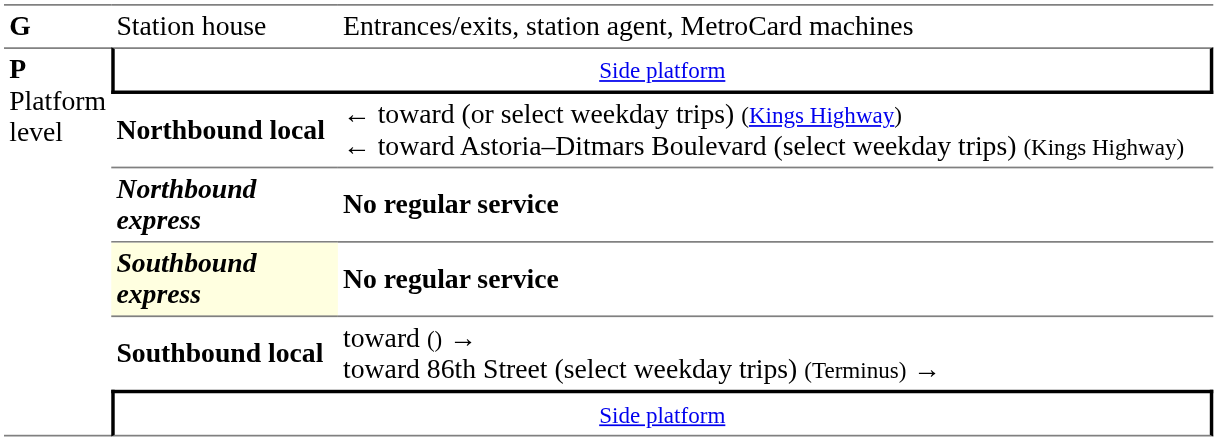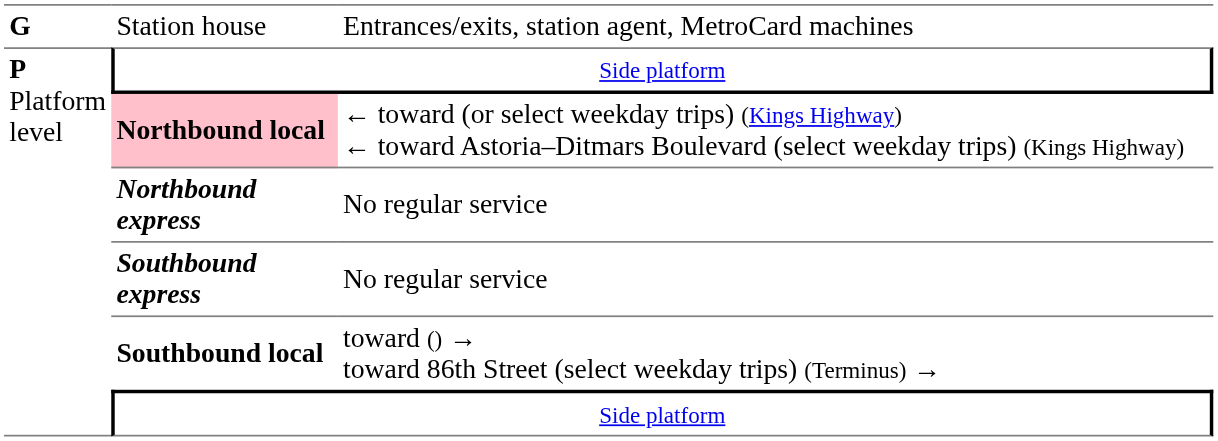Northbound local | column 2: no background -> pink background
Northbound express | column 3: bold -> normal
Southbound express | column 2: lightyellow background -> no background
Southbound express | column 3: bold -> normal
